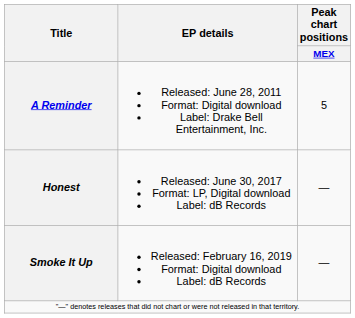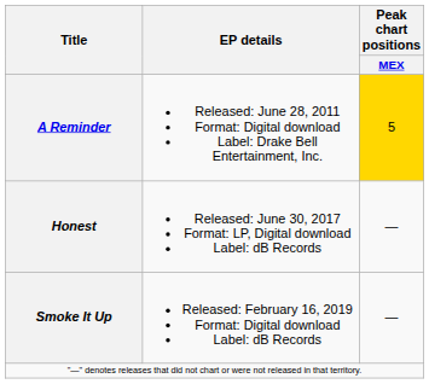A Reminder | Peak chart positions / MEX: no background -> gold background
